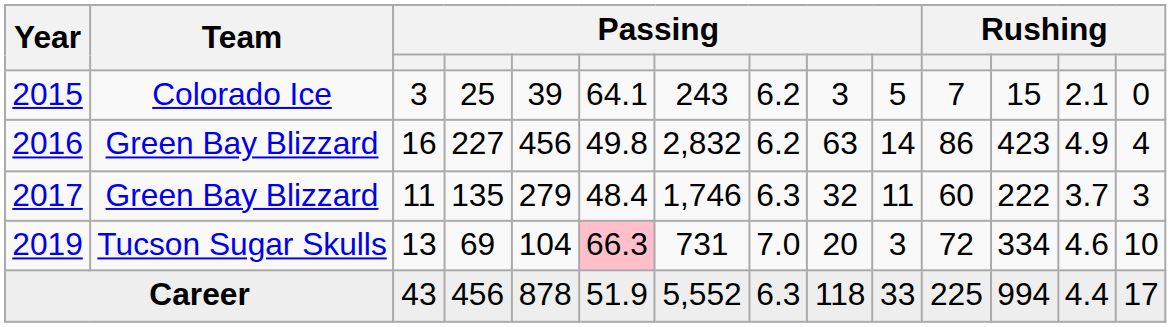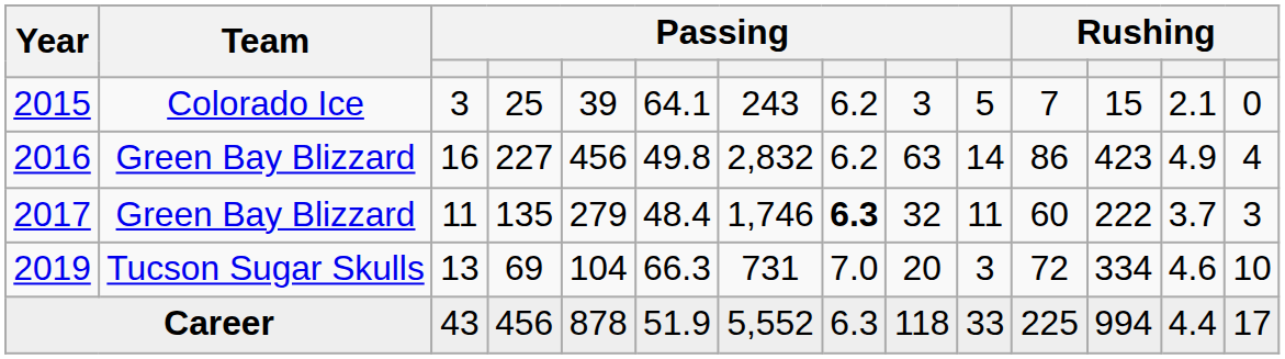2017 | column 8: normal -> bold
2019 | column 6: pink background -> no background
